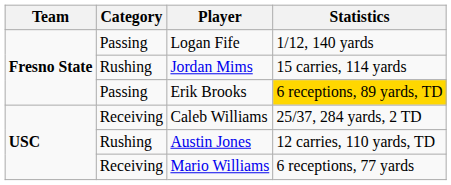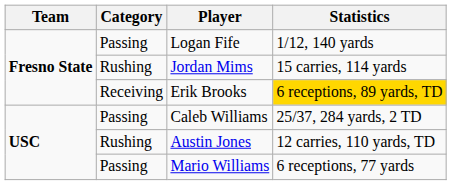Erik Brooks | Category: Passing -> Receiving
Caleb Williams | Category: Receiving -> Passing
Mario Williams | Category: Receiving -> Passing
